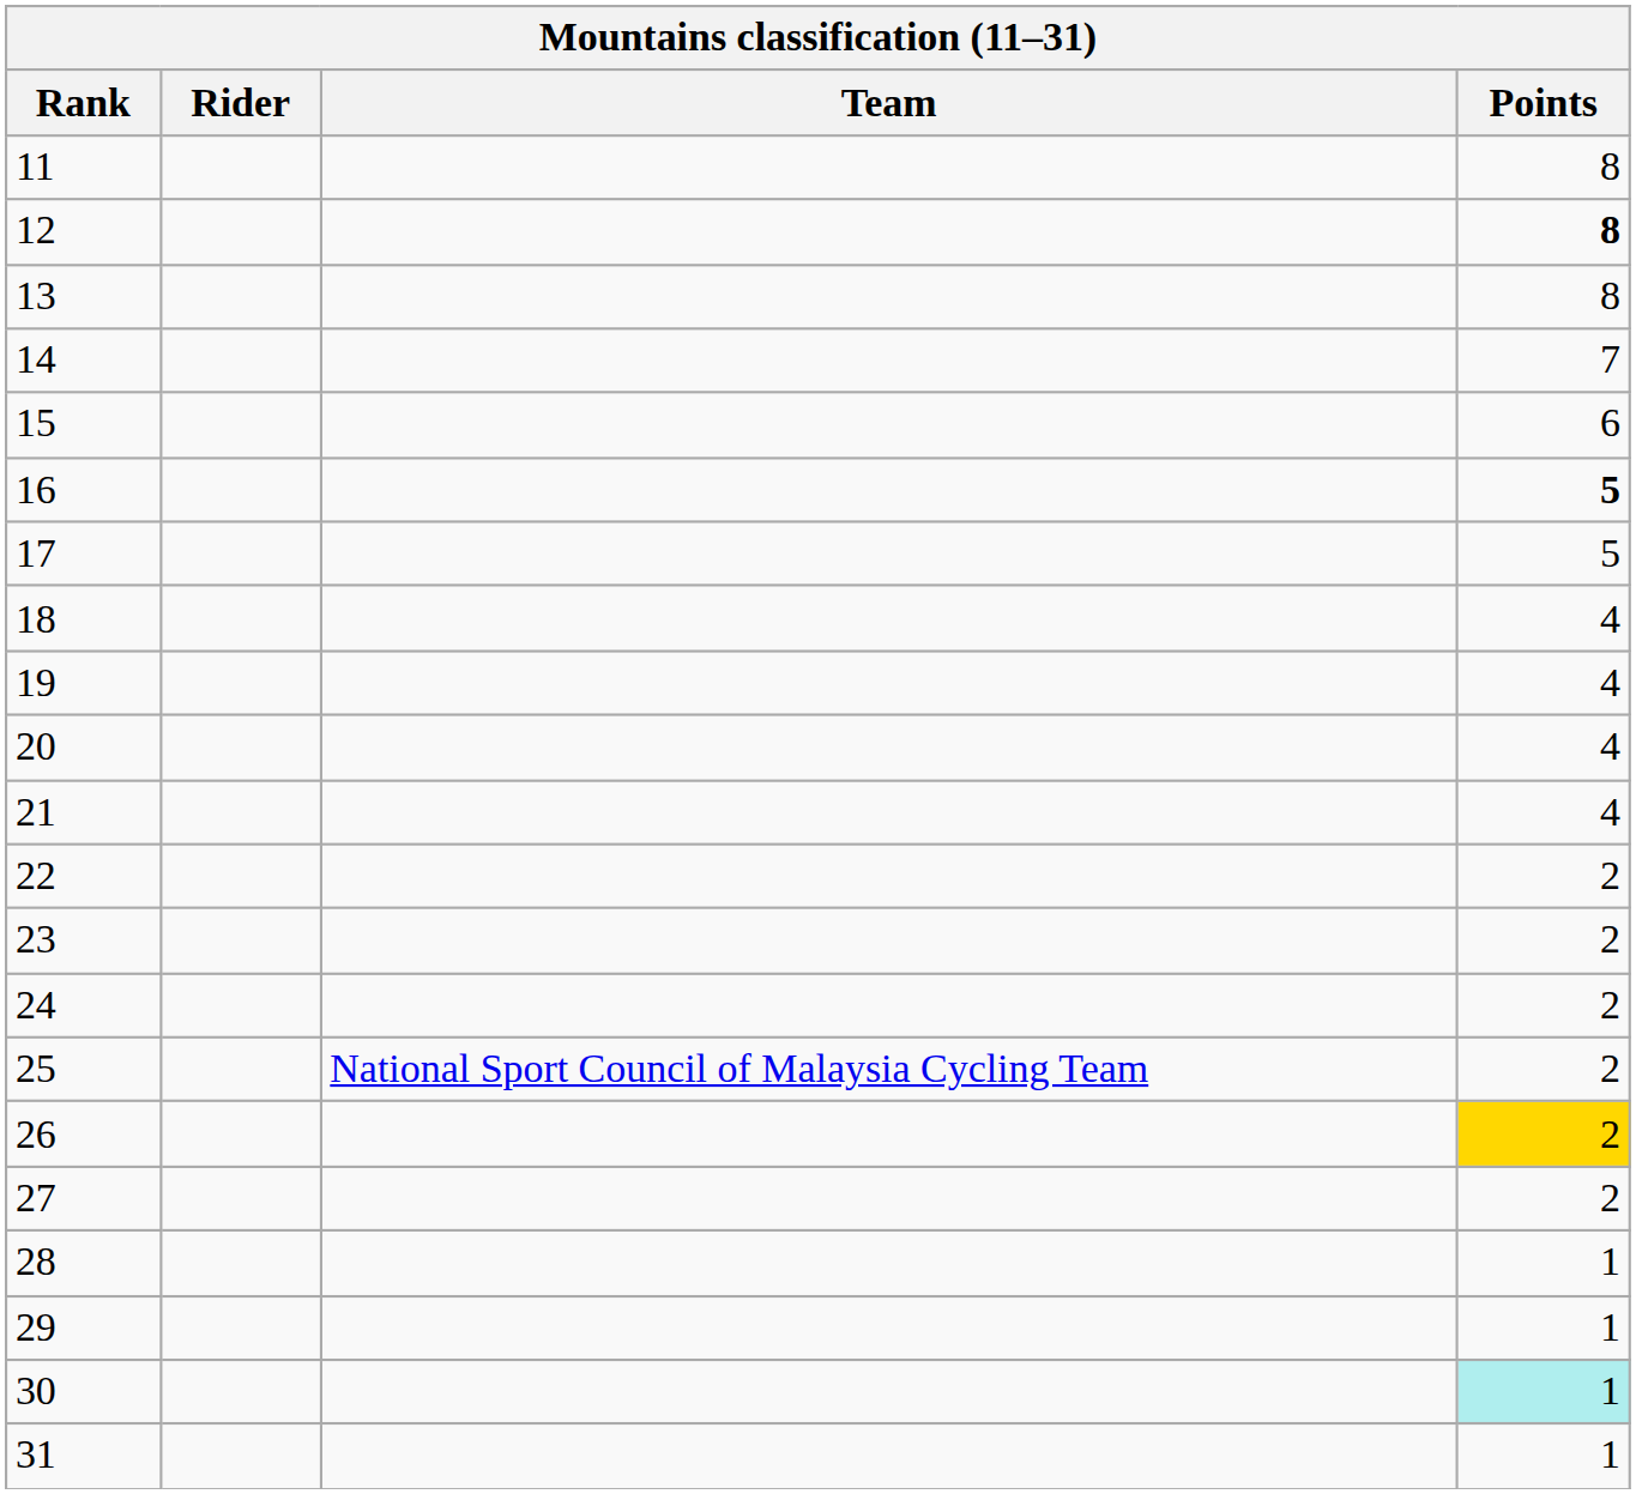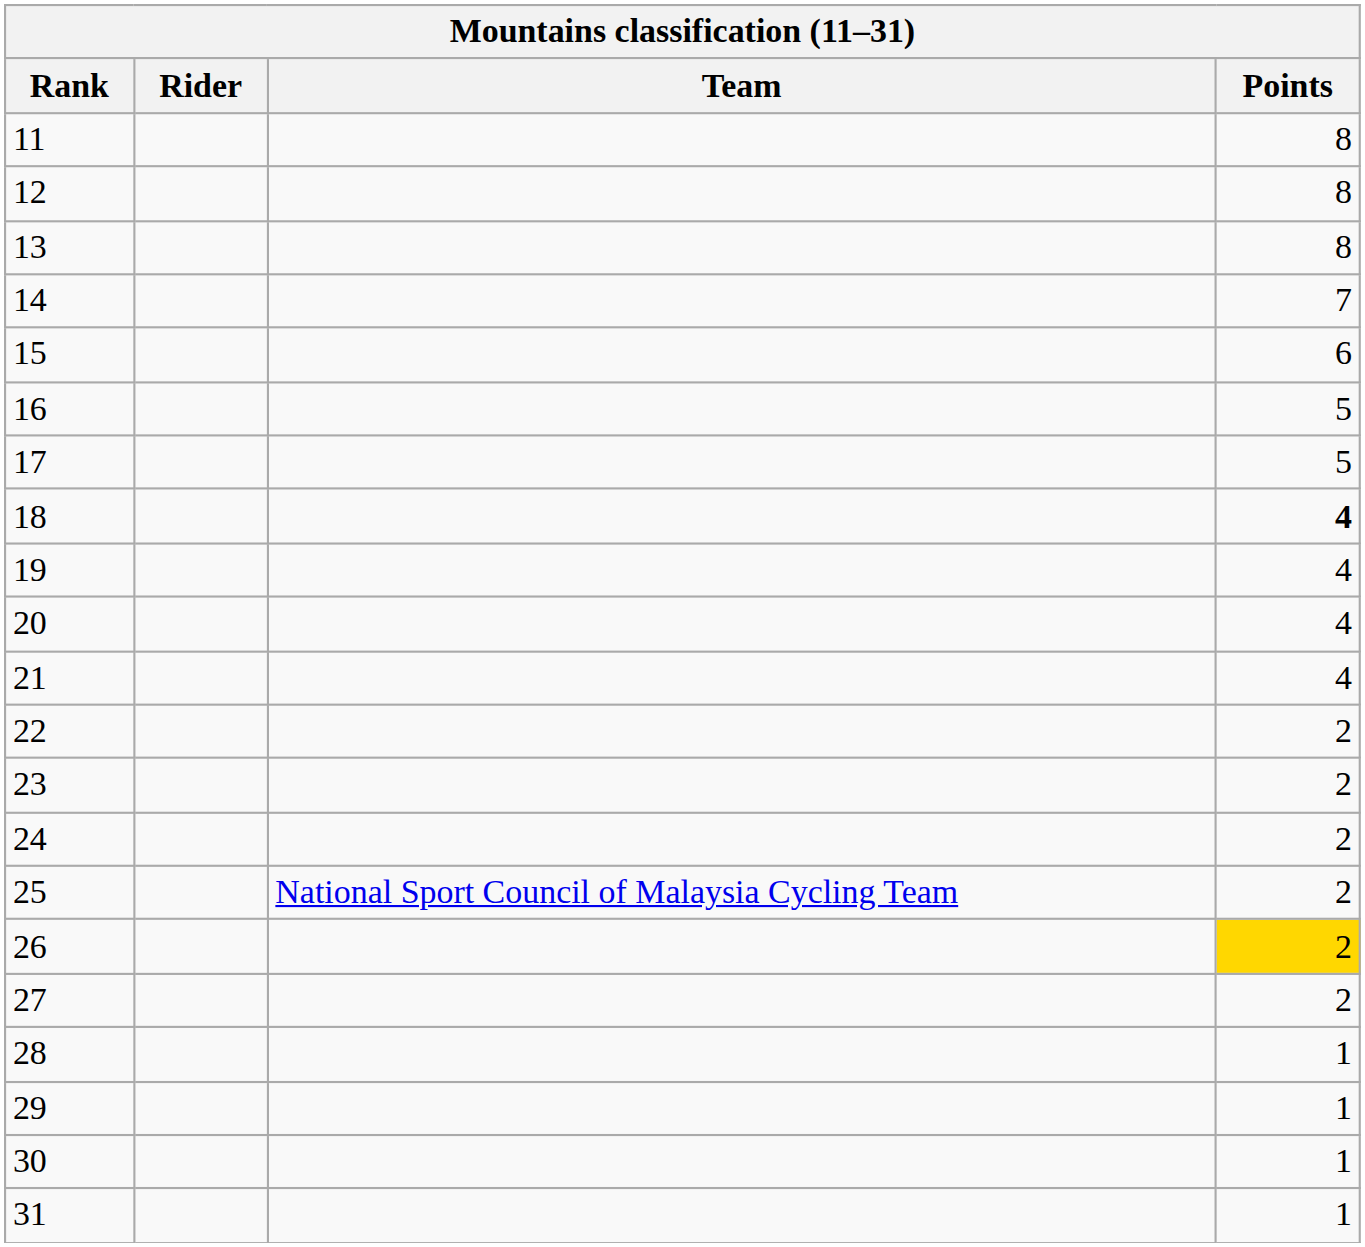12 | Points: bold -> normal
16 | Points: bold -> normal
18 | Points: normal -> bold
30 | Points: paleturquoise background -> no background
